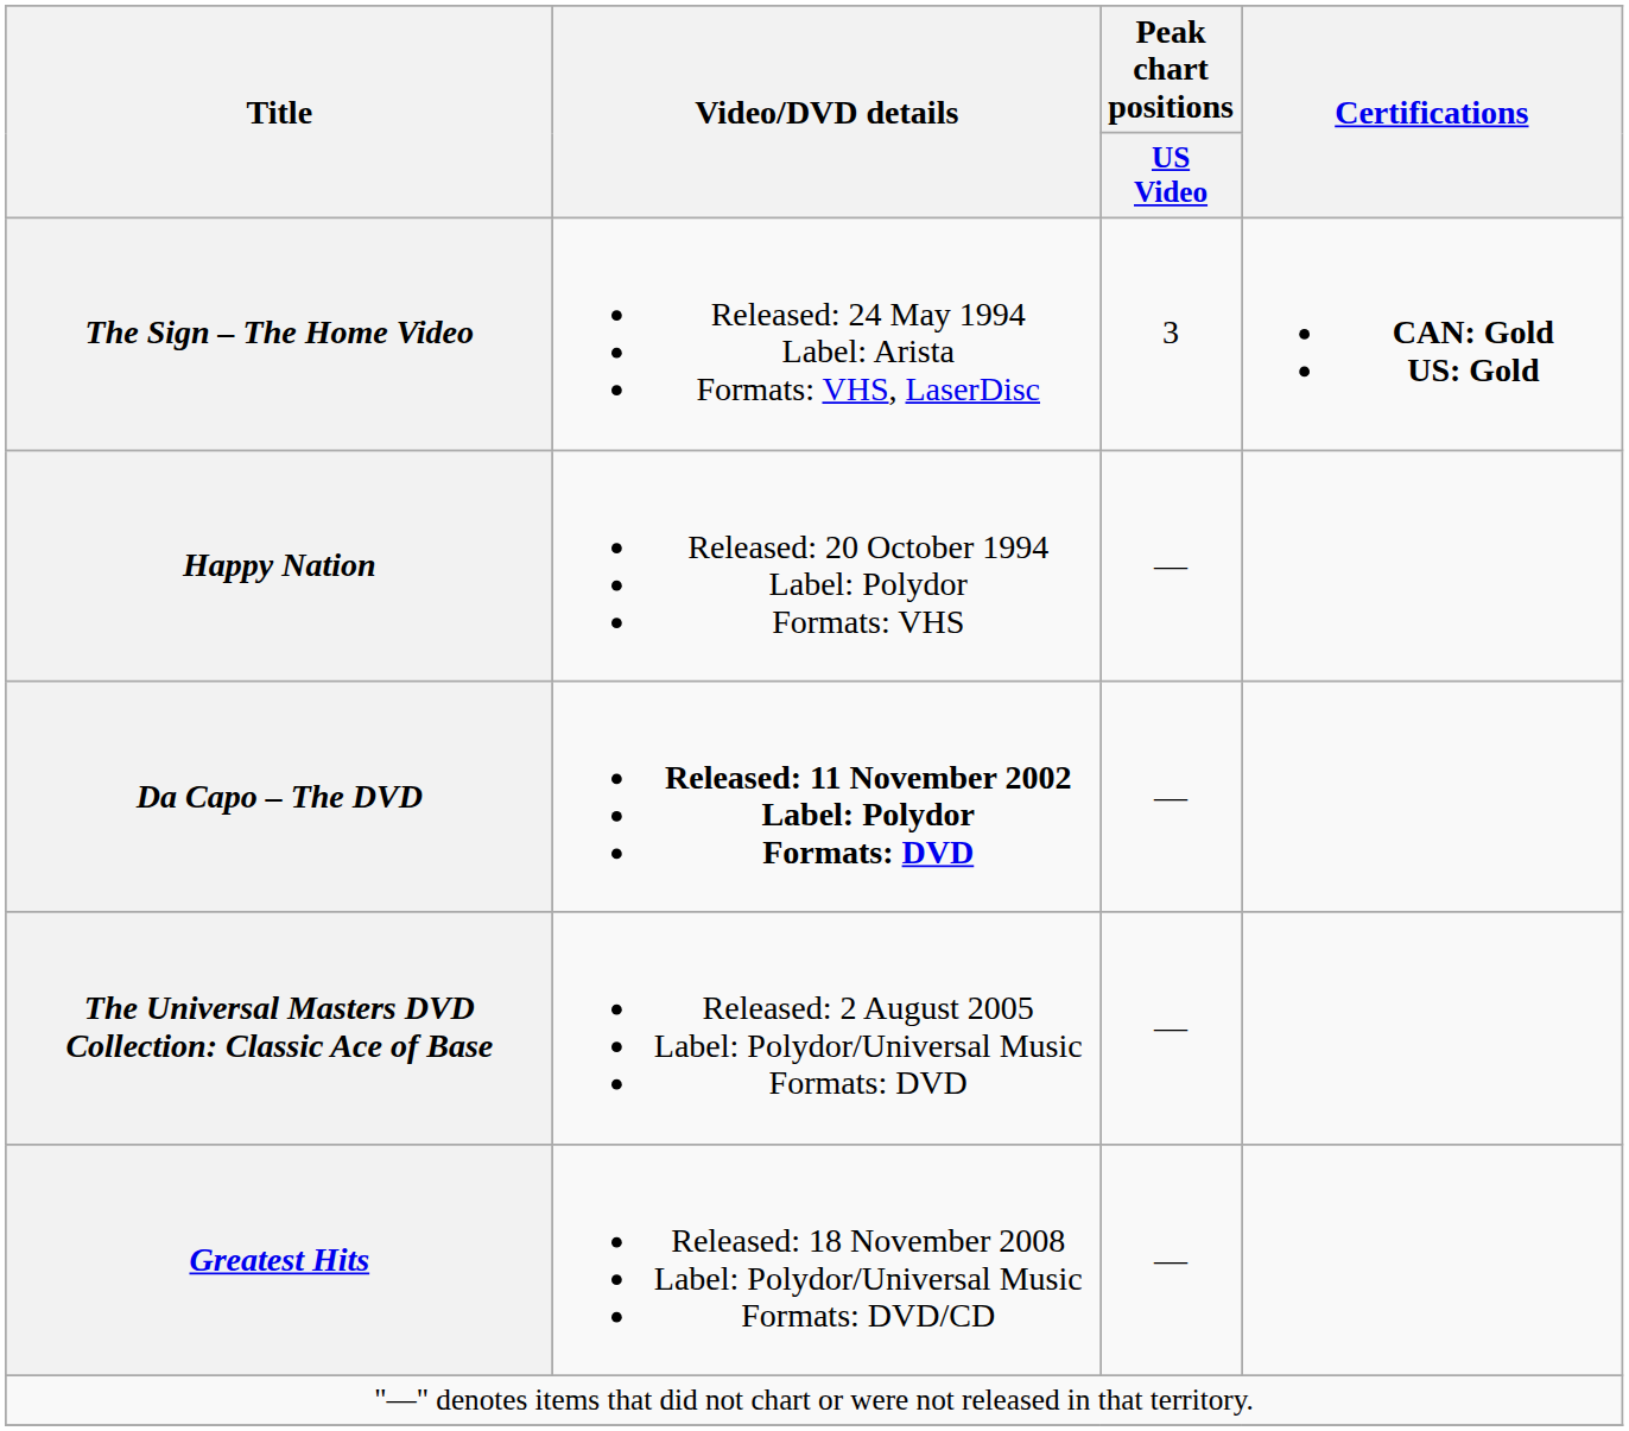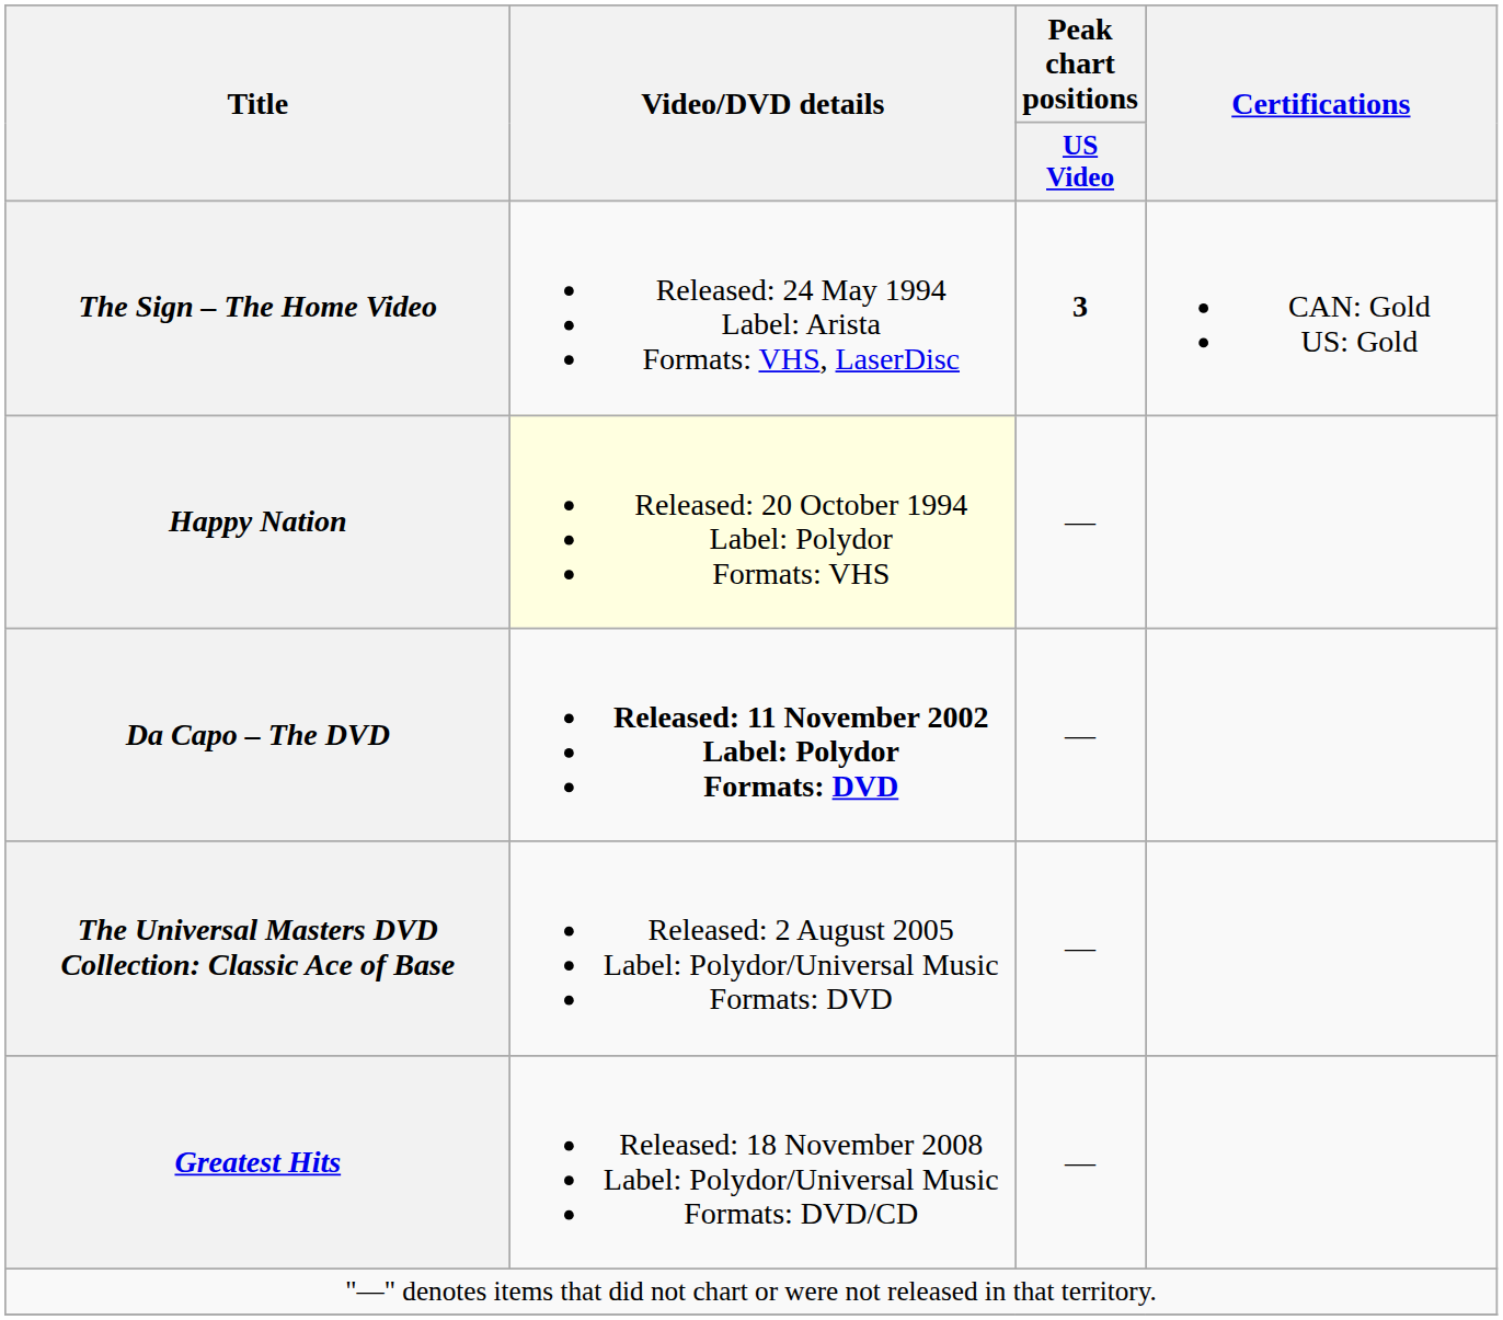The Sign – The Home Video | Peak chart positions / US Video: normal -> bold
The Sign – The Home Video | Certifications: bold -> normal
Happy Nation | Video/DVD details: no background -> lightyellow background
